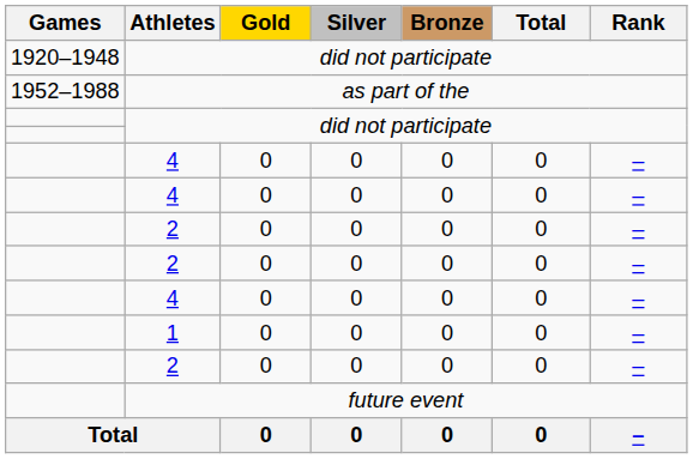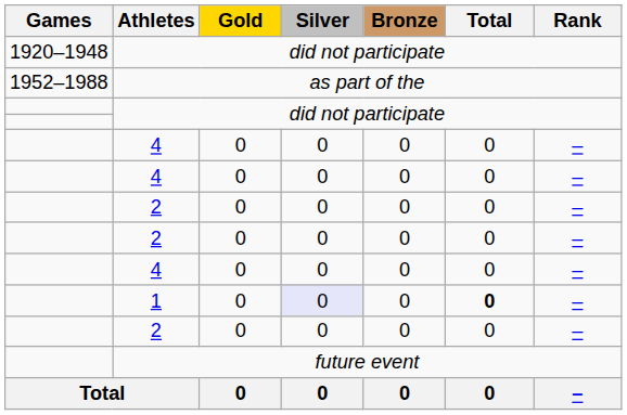1 | Silver: no background -> lavender background
1 | Total: normal -> bold
